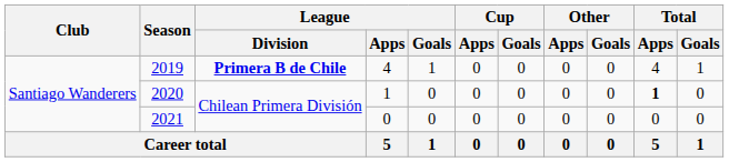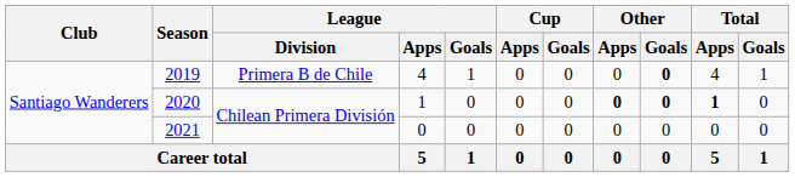2019 | League / Division: bold -> normal
2019 | Other / Goals: normal -> bold
2020 | Other / Apps: normal -> bold
2020 | Other / Goals: normal -> bold
